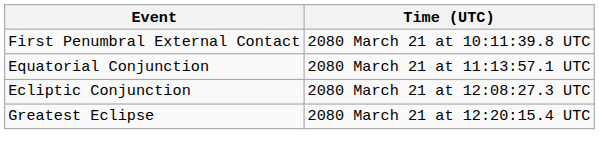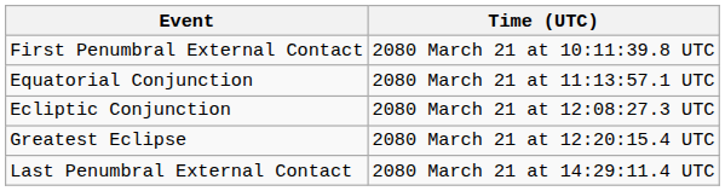+ row: Last Penumbral External Contact | 2080 March 21 at 14:29:11.4 UTC
